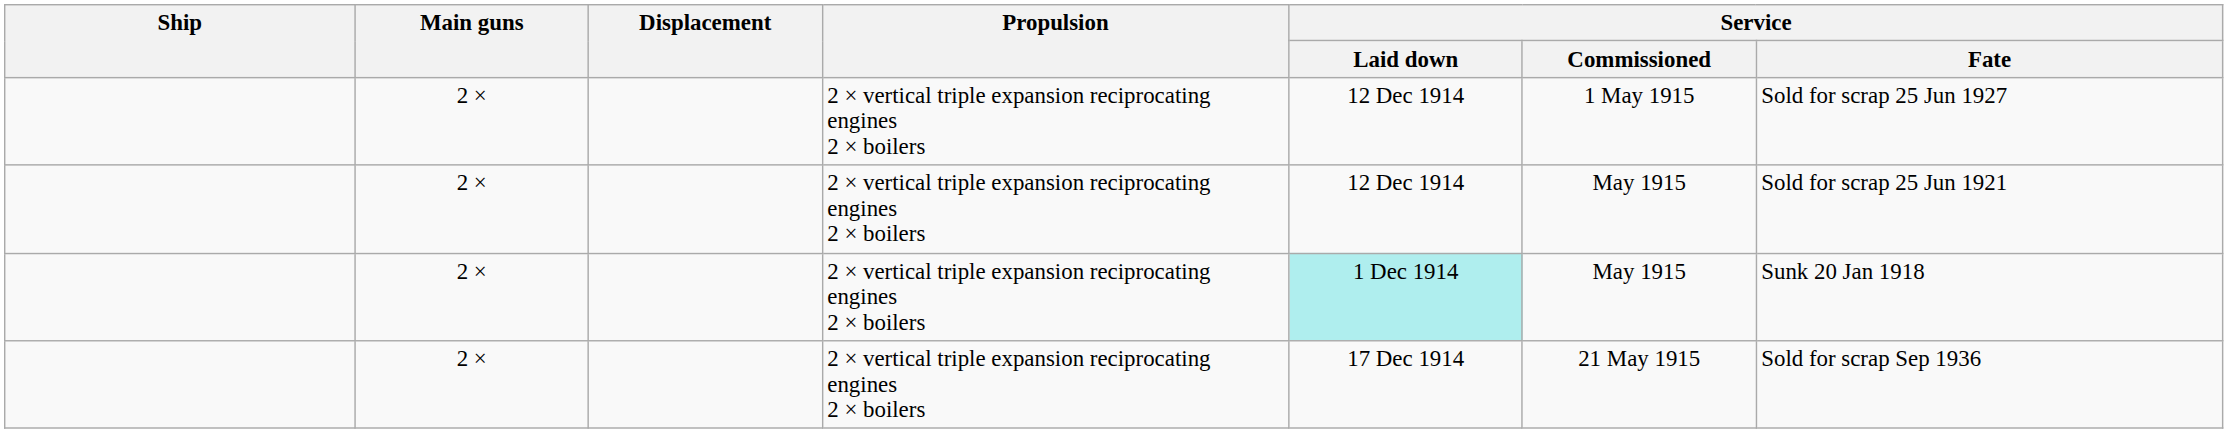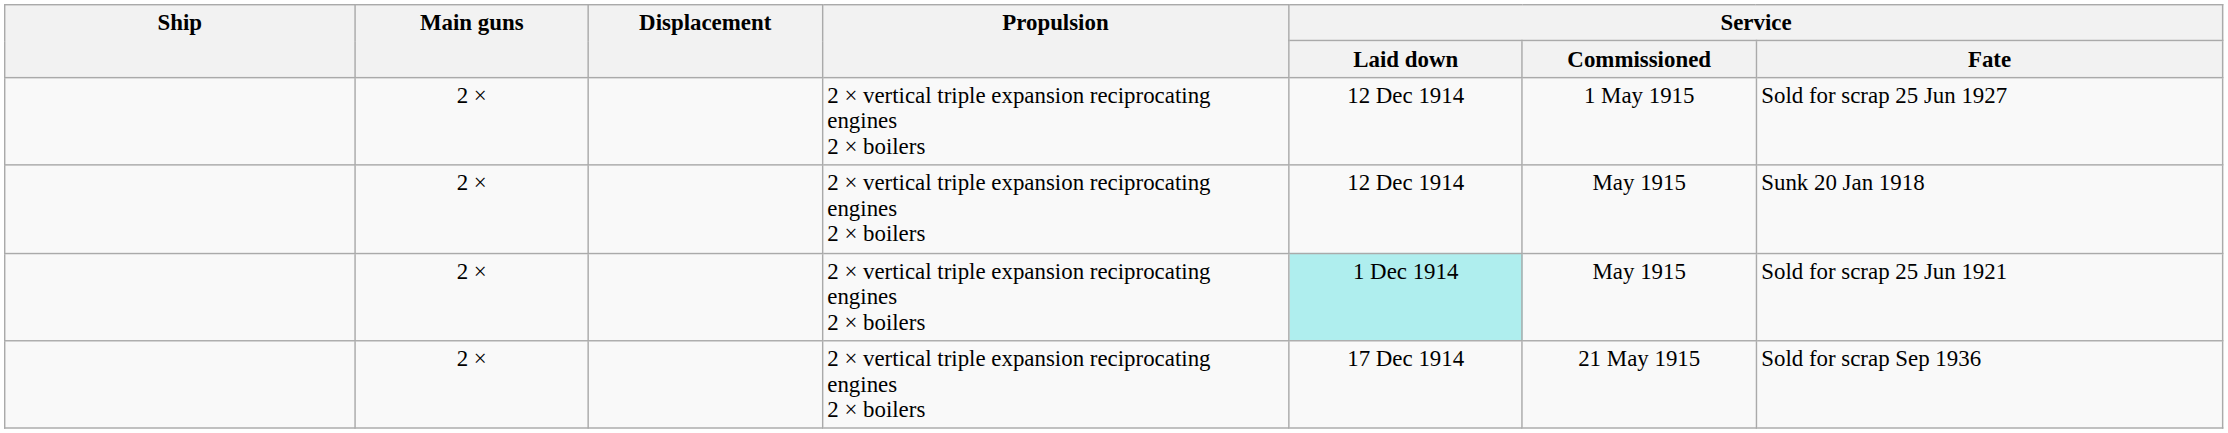row 4 | Service / Fate: Sold for scrap 25 Jun 1921 -> Sunk 20 Jan 1918
row 5 | Service / Fate: Sunk 20 Jan 1918 -> Sold for scrap 25 Jun 1921
